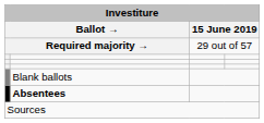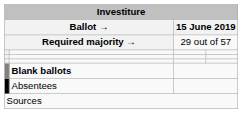Blank ballots | column 2: normal -> bold
Absentees | column 2: bold -> normal
